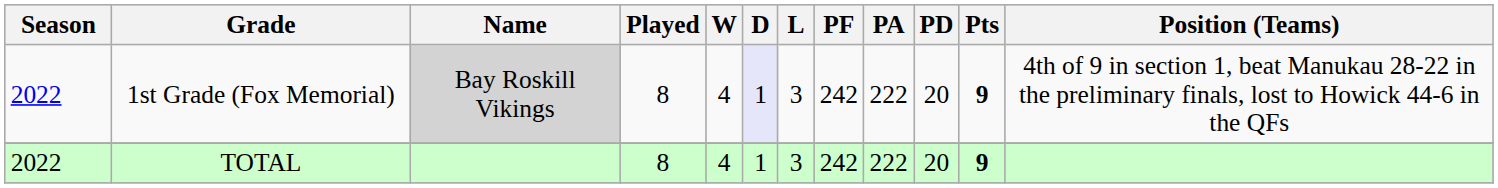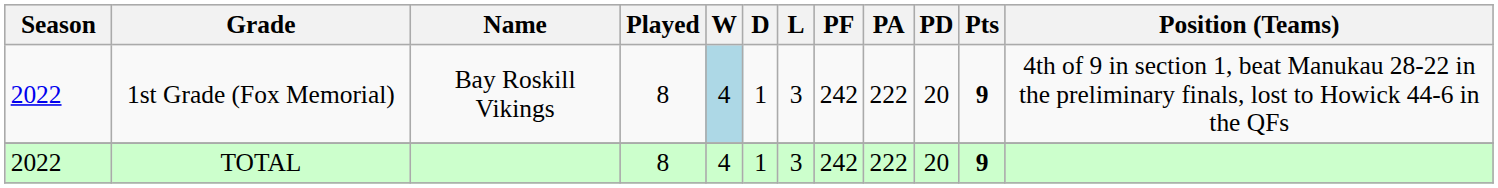1st Grade (Fox Memorial) | Name: lightgrey background -> no background
1st Grade (Fox Memorial) | W: no background -> lightblue background
1st Grade (Fox Memorial) | D: lavender background -> no background
